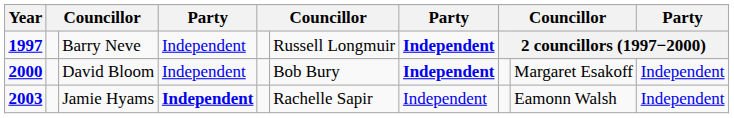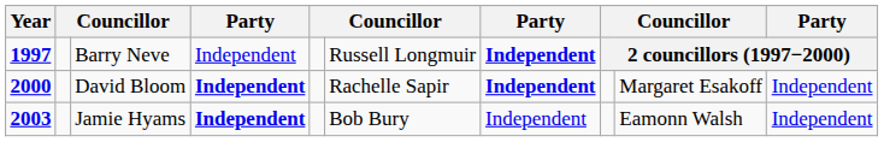David Bloom | column 4: normal -> bold
David Bloom | column 6: Bob Bury -> Rachelle Sapir
Jamie Hyams | column 6: Rachelle Sapir -> Bob Bury
